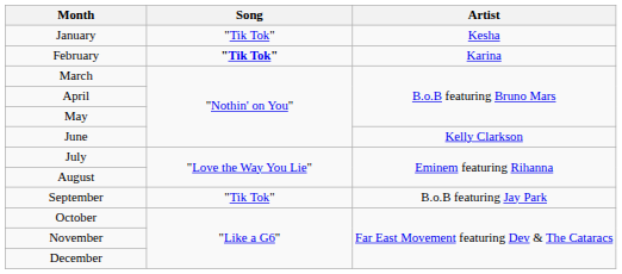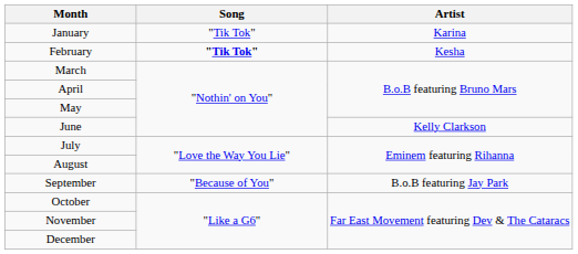January | Artist: Kesha -> Karina
February | Artist: Karina -> Kesha
September | Song: "Tik Tok" -> "Because of You"
